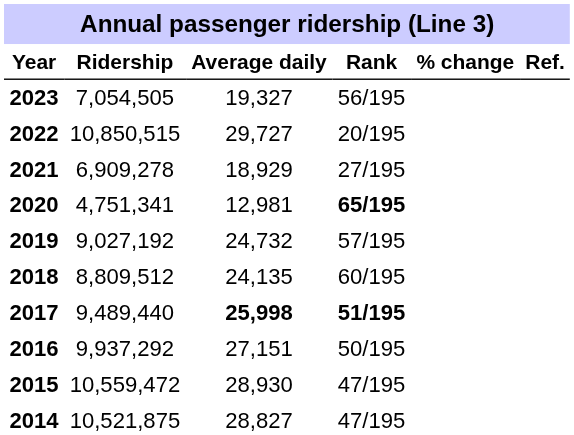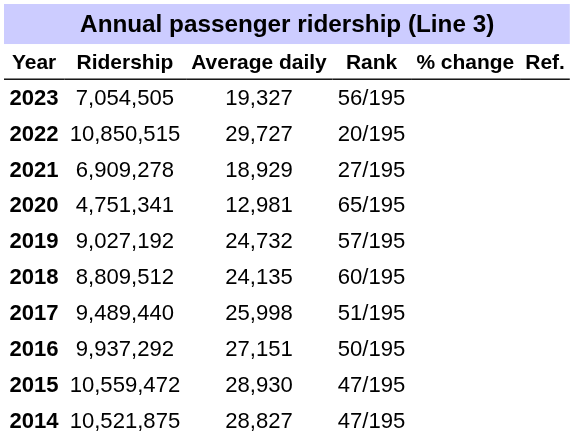2020 | Rank: bold -> normal
2017 | Average daily: bold -> normal
2017 | Rank: bold -> normal
